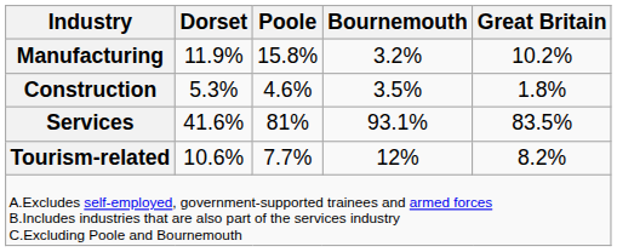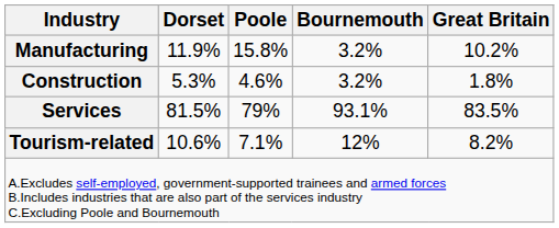Construction | Bournemouth: 3.5% -> 3.2%
Services | Dorset: 41.6% -> 81.5%
Services | Poole: 81% -> 79%
Tourism-related | Poole: 7.7% -> 7.1%
